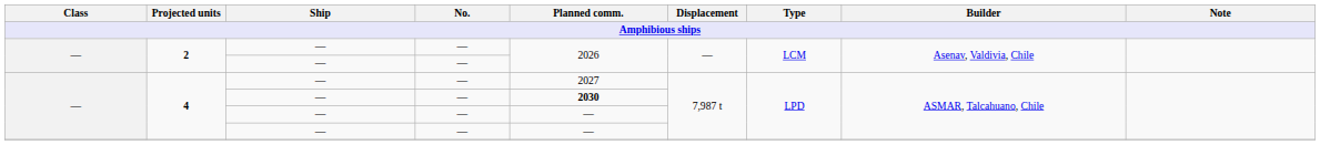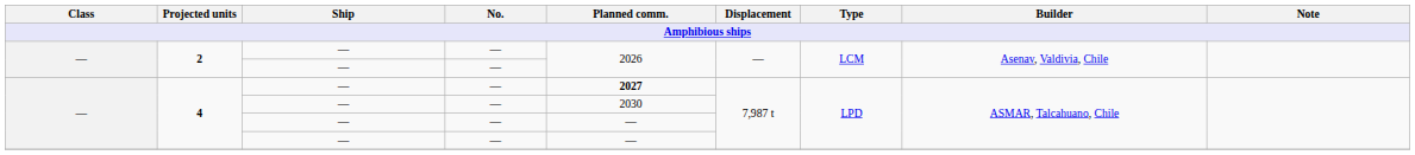row 5 | Planned comm.: normal -> bold
row 6 | Planned comm.: bold -> normal
